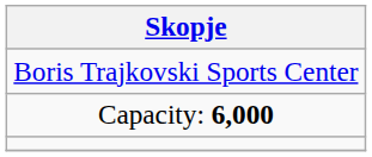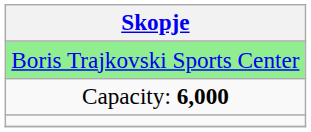row 2 | column 1: no background -> lightgreen background
